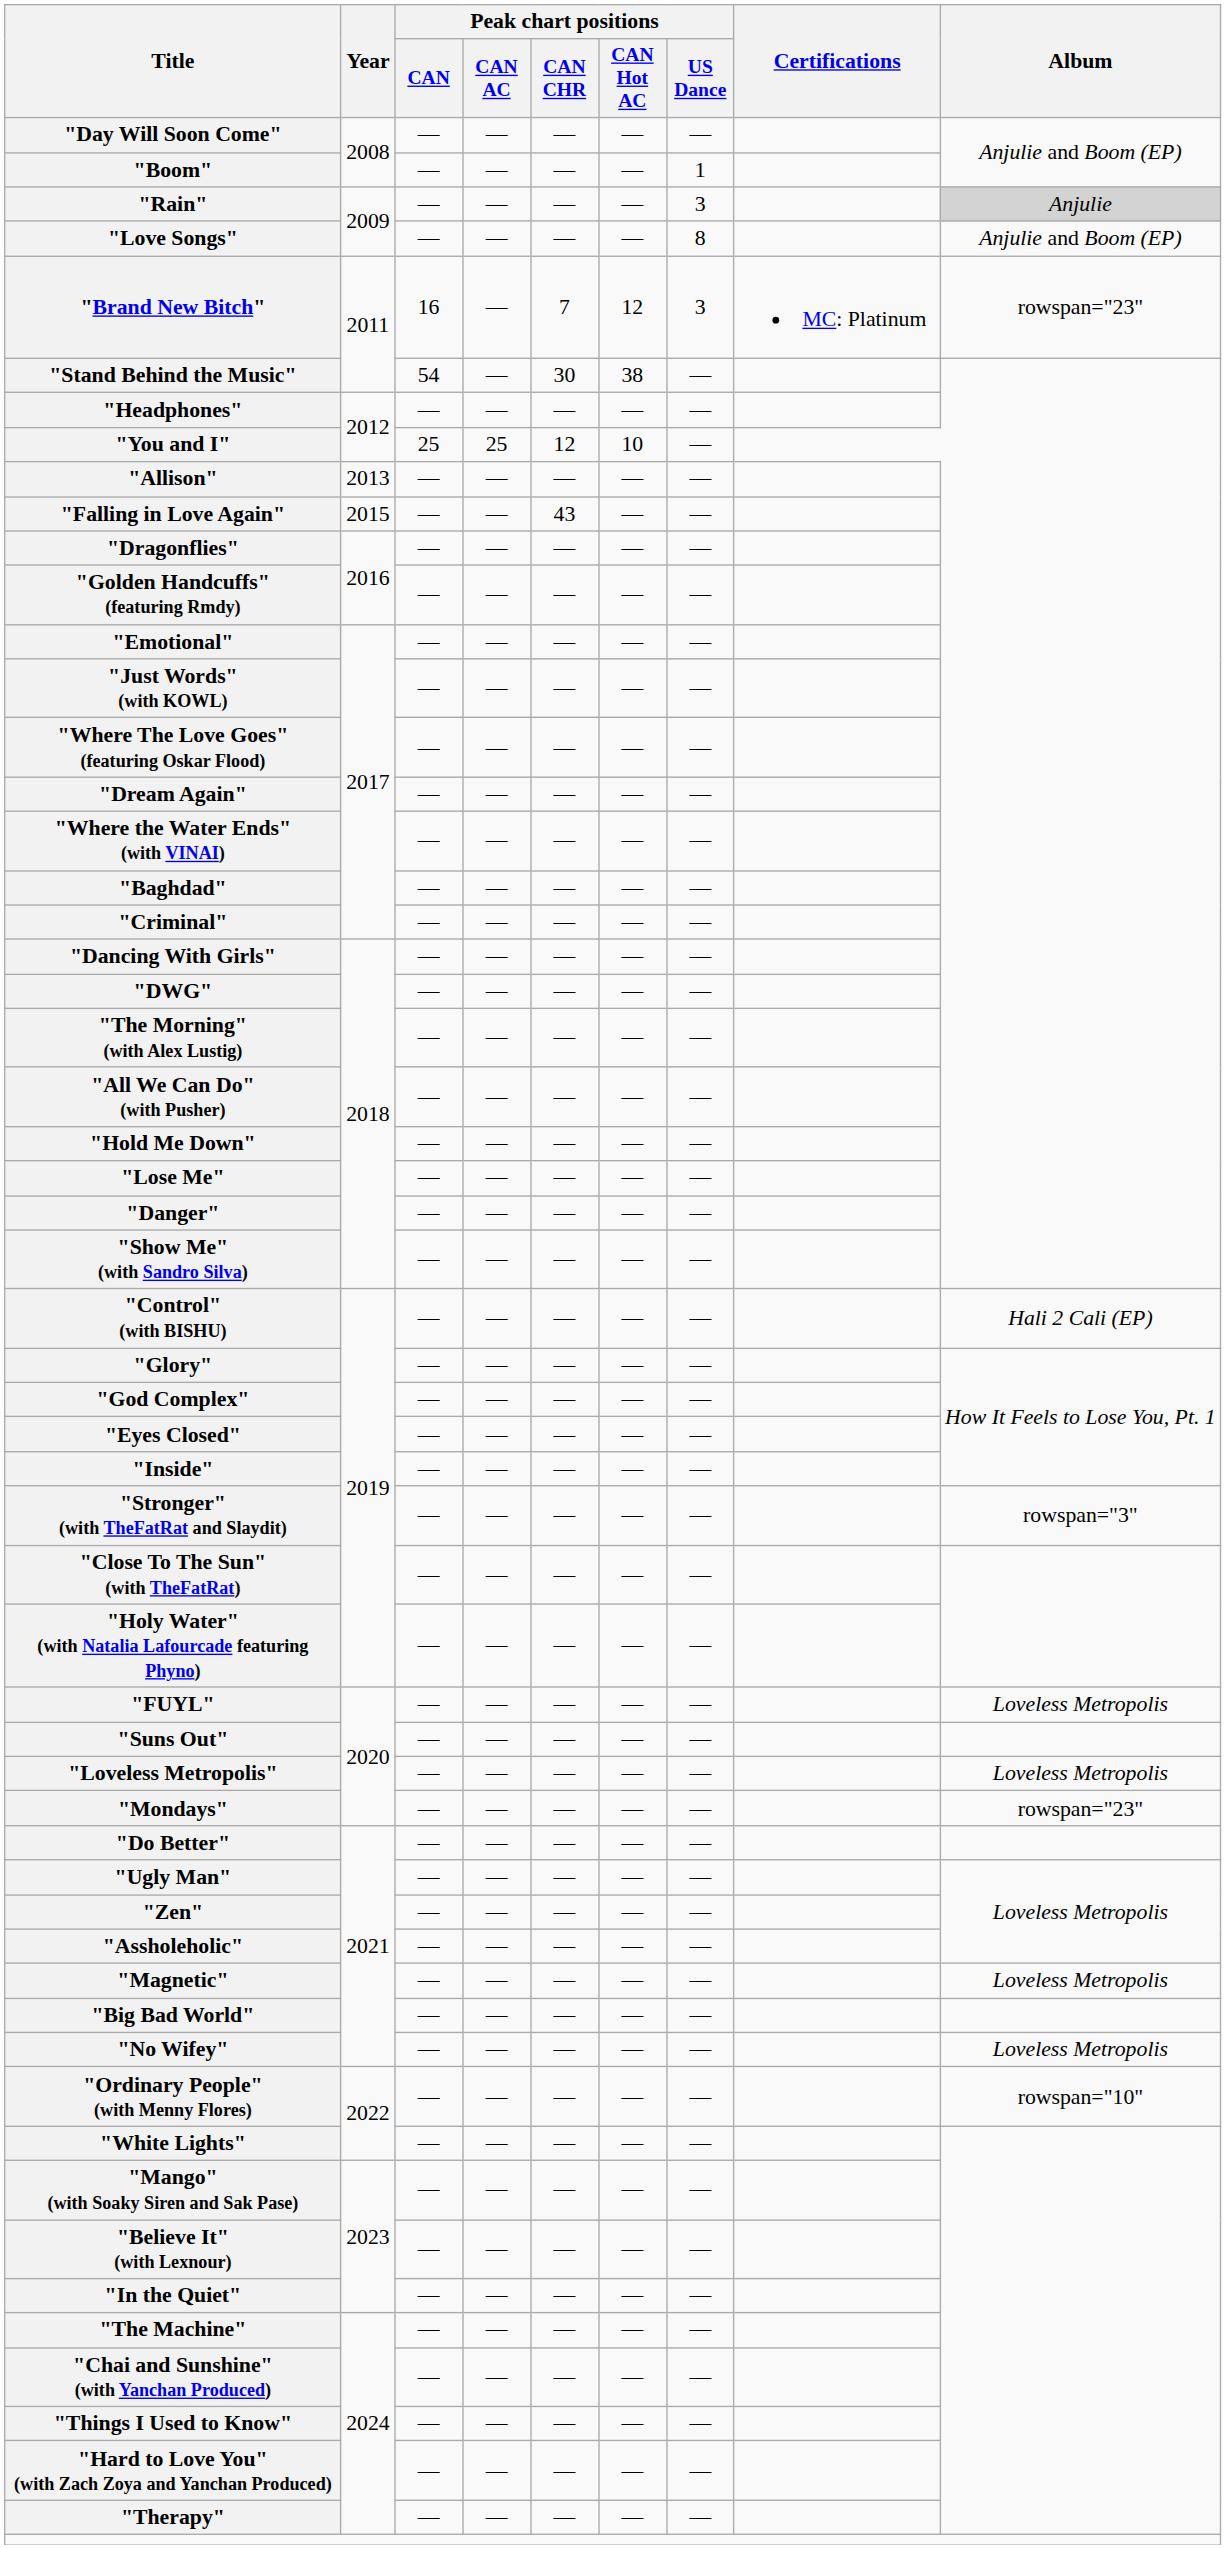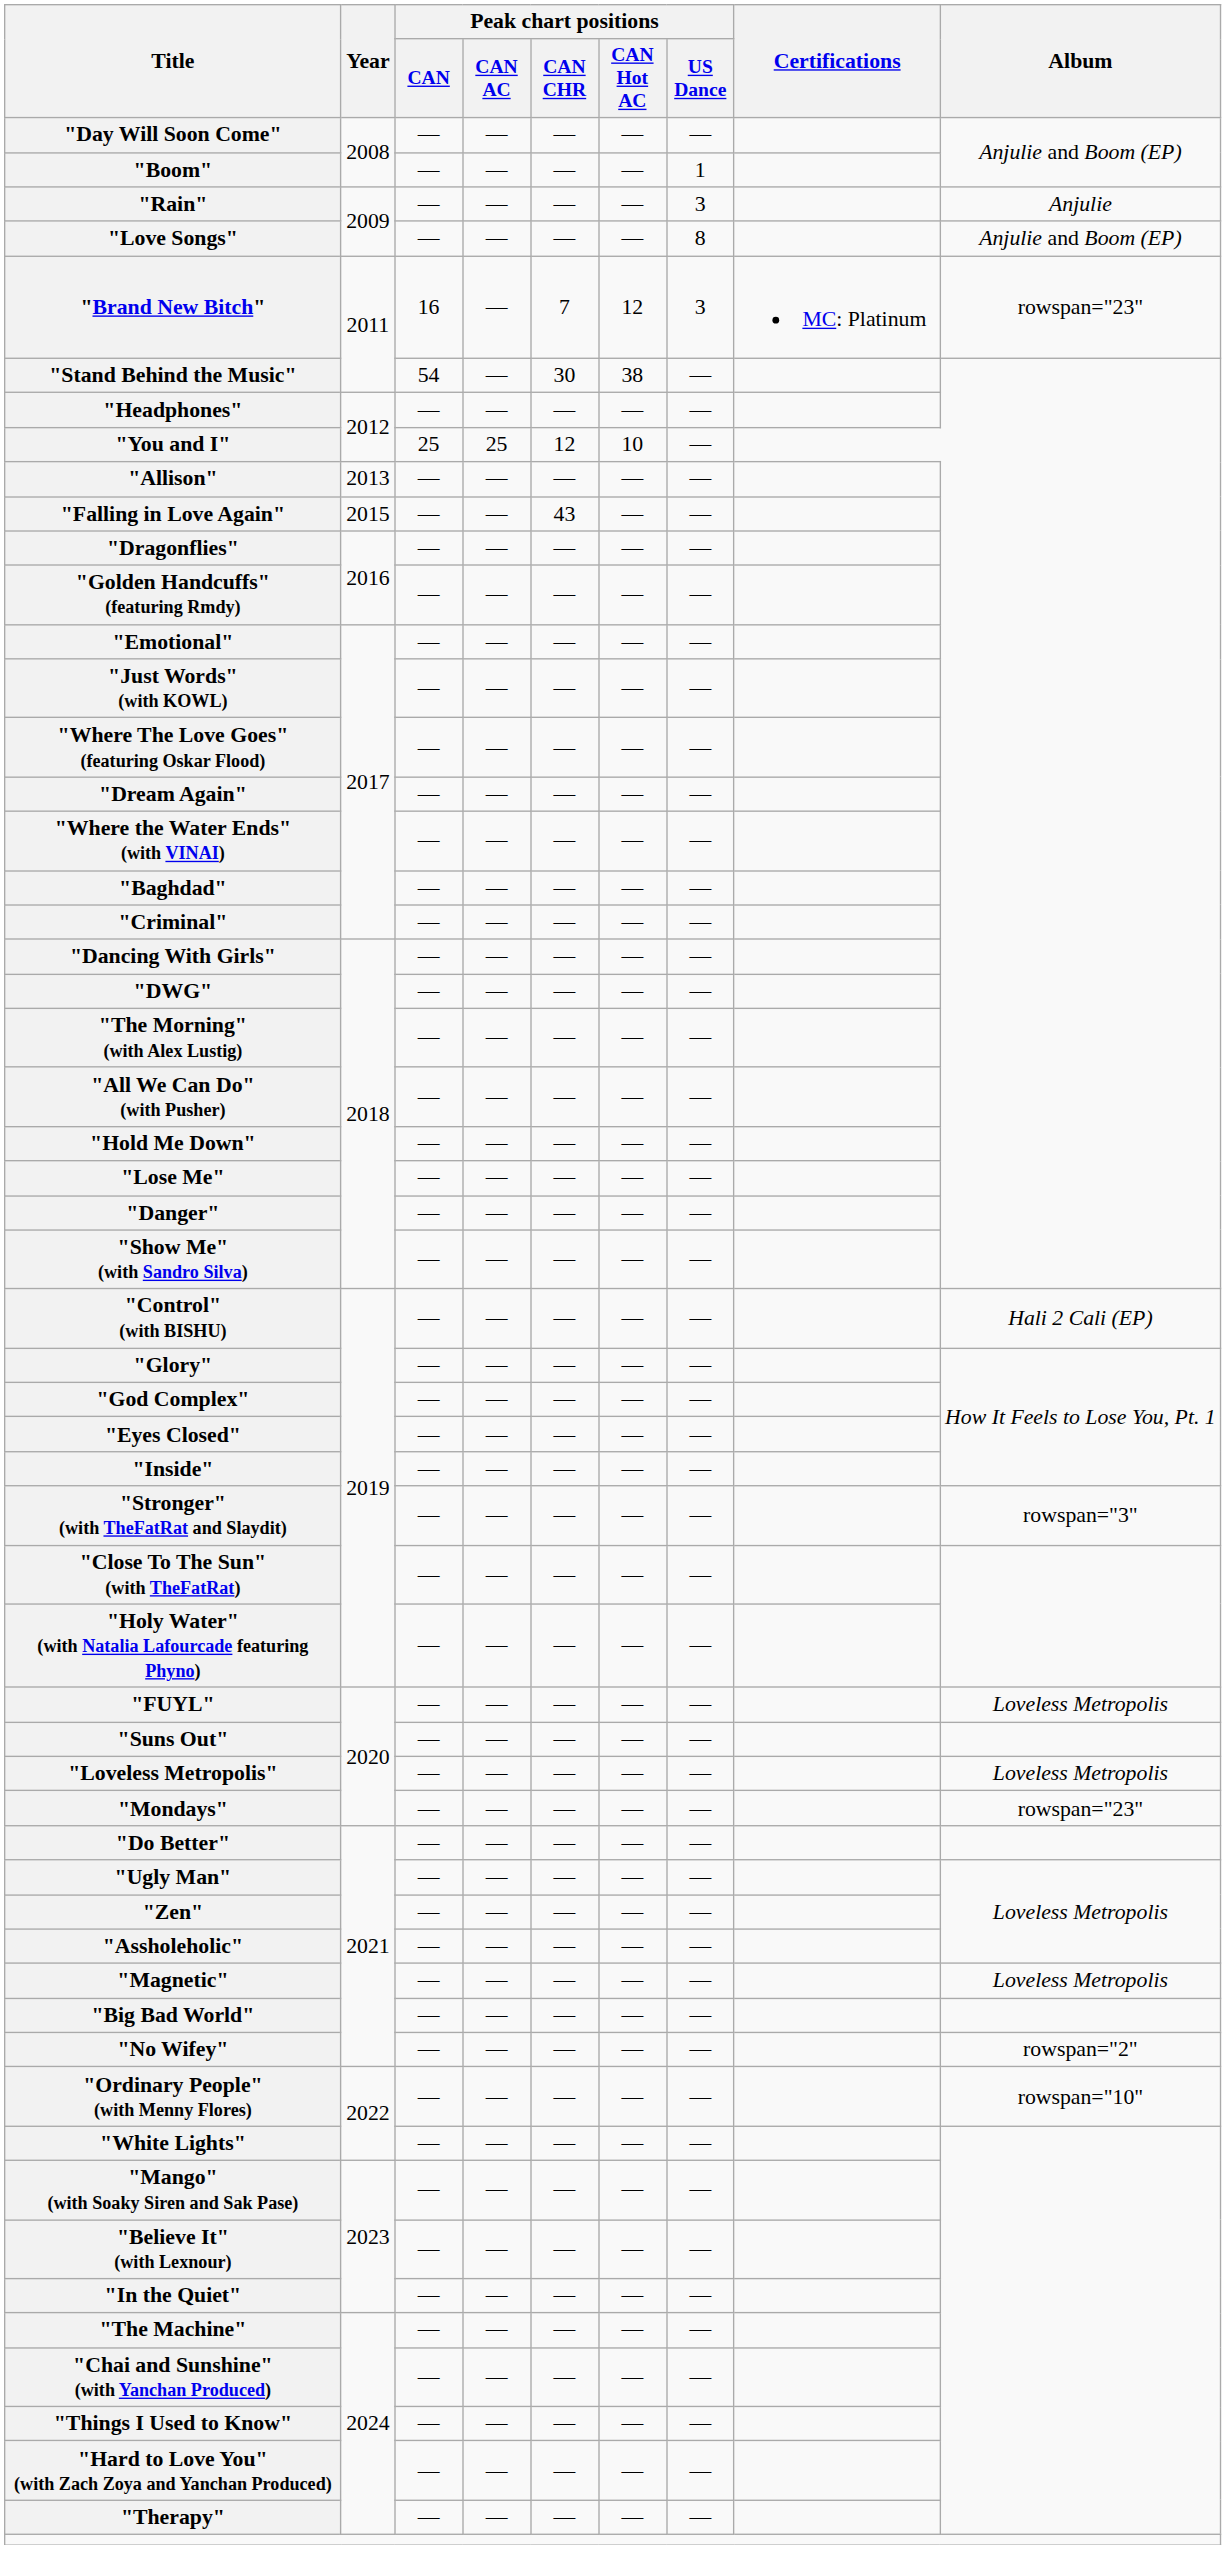"Rain" | Album: lightgrey background -> no background
"No Wifey" | Album: Loveless Metropolis -> rowspan="2"
